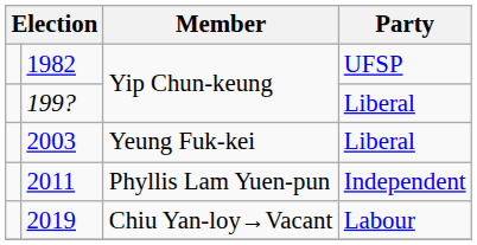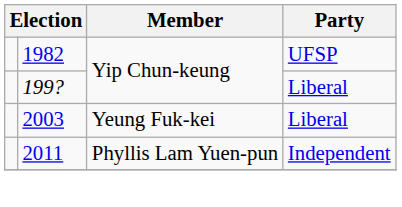- row: 2019 | Chiu Yan-loy→Vacant | Labour
